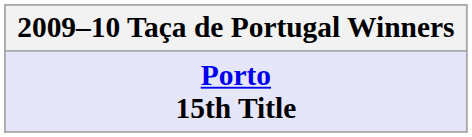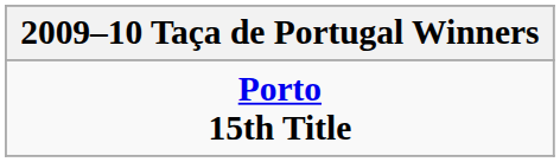row 2 | column 1: lavender background -> no background
